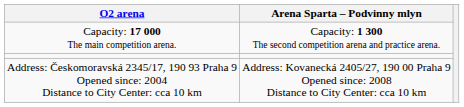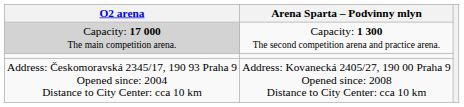Capacity: 17 000 The main competition arena. | O2 arena: no background -> lightgrey background
